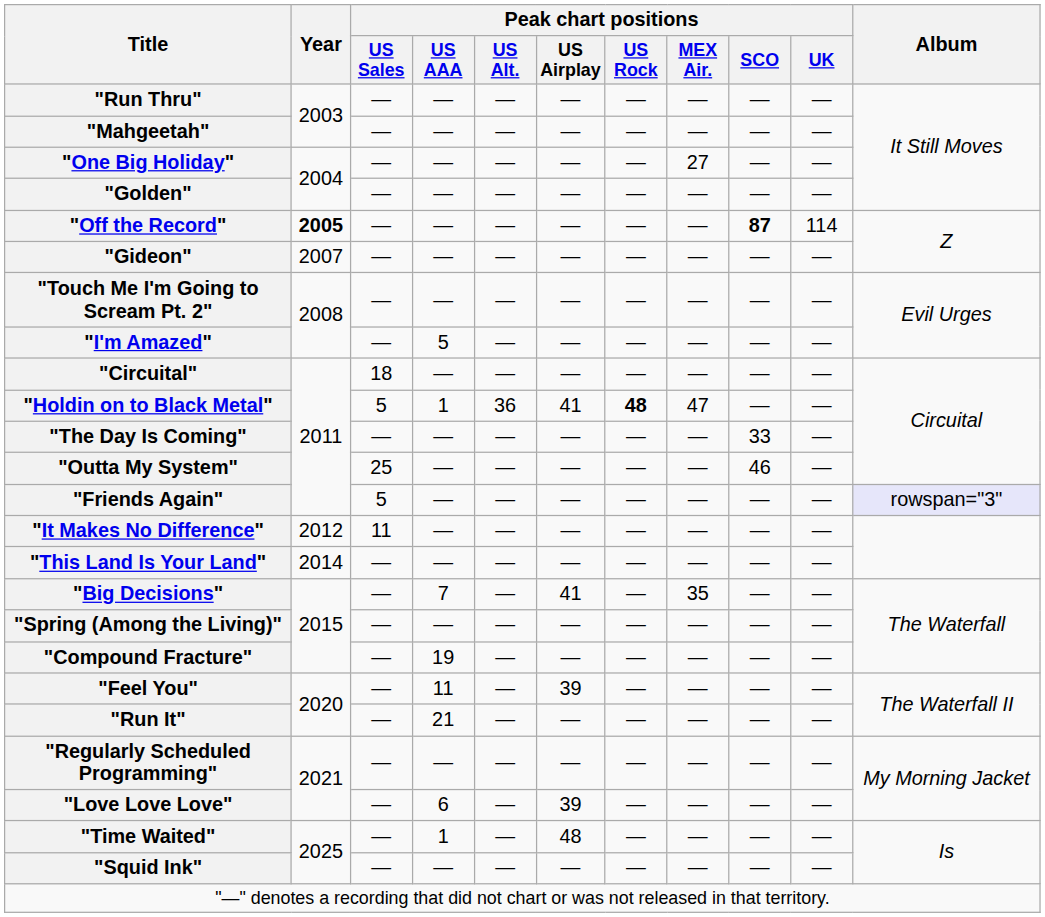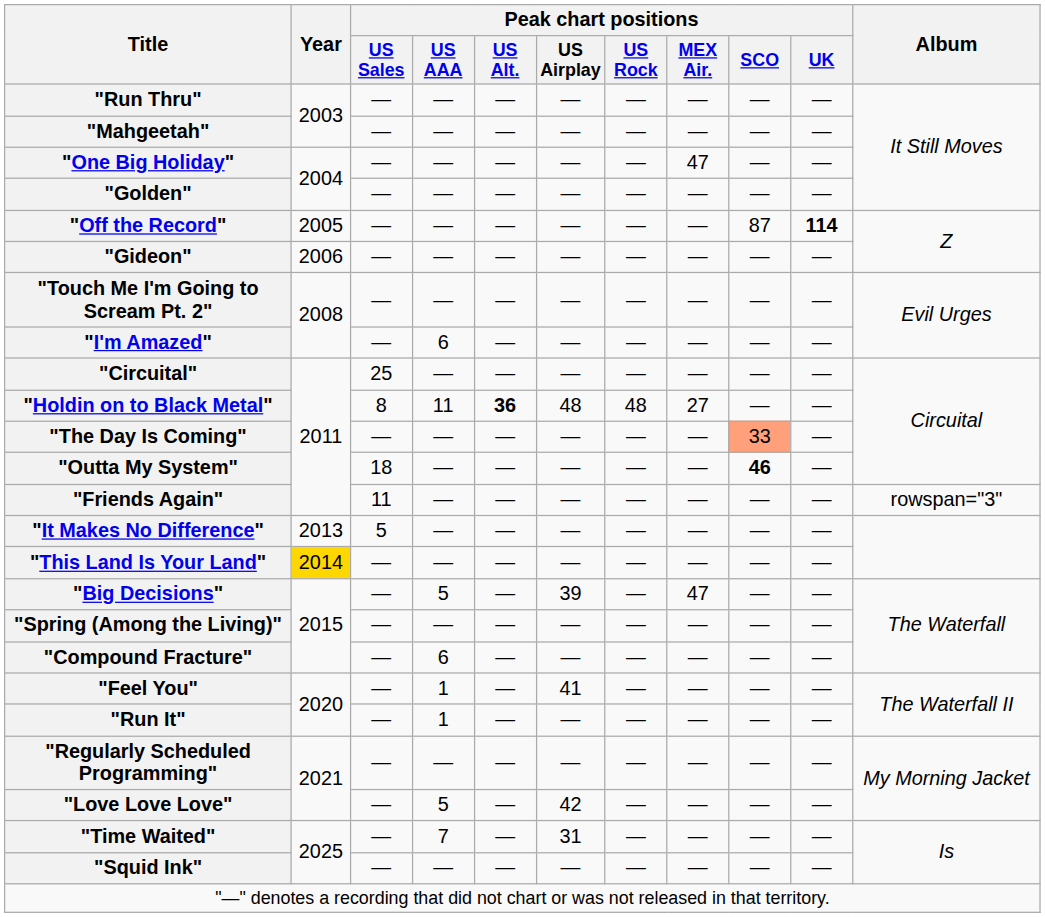"One Big Holiday" | Peak chart positions / MEX Air.: 27 -> 47
"Off the Record" | Year: bold -> normal
"Off the Record" | Peak chart positions / SCO: bold -> normal
"Off the Record" | Peak chart positions / UK: normal -> bold
"Gideon" | Year: 2007 -> 2006
"I'm Amazed" | Peak chart positions / US AAA: 5 -> 6
"Circuital" | Peak chart positions / US Sales: 18 -> 25
"Holdin on to Black Metal" | Peak chart positions / US Sales: 5 -> 8
"Holdin on to Black Metal" | Peak chart positions / US AAA: 1 -> 11
"Holdin on to Black Metal" | Peak chart positions / US Alt.: normal -> bold
"Holdin on to Black Metal" | Peak chart positions / US Airplay: 41 -> 48
"Holdin on to Black Metal" | Peak chart positions / US Rock: bold -> normal
"Holdin on to Black Metal" | Peak chart positions / MEX Air.: 47 -> 27
"The Day Is Coming" | Peak chart positions / SCO: no background -> lightsalmon background
"Outta My System" | Peak chart positions / US Sales: 25 -> 18
"Outta My System" | Peak chart positions / SCO: normal -> bold
"Friends Again" | Peak chart positions / US Sales: 5 -> 11
"Friends Again" | Album: lavender background -> no background
"It Makes No Difference" | Year: 2012 -> 2013
"It Makes No Difference" | Peak chart positions / US Sales: 11 -> 5
"This Land Is Your Land" | Year: no background -> gold background
"Big Decisions" | Peak chart positions / US AAA: 7 -> 5
"Big Decisions" | Peak chart positions / US Airplay: 41 -> 39
"Big Decisions" | Peak chart positions / MEX Air.: 35 -> 47
"Compound Fracture" | Peak chart positions / US AAA: 19 -> 6
"Feel You" | Peak chart positions / US AAA: 11 -> 1
"Feel You" | Peak chart positions / US Airplay: 39 -> 41
"Run It" | Peak chart positions / US AAA: 21 -> 1
"Love Love Love" | Peak chart positions / US AAA: 6 -> 5
"Love Love Love" | Peak chart positions / US Airplay: 39 -> 42
"Time Waited" | Peak chart positions / US AAA: 1 -> 7
"Time Waited" | Peak chart positions / US Airplay: 48 -> 31
